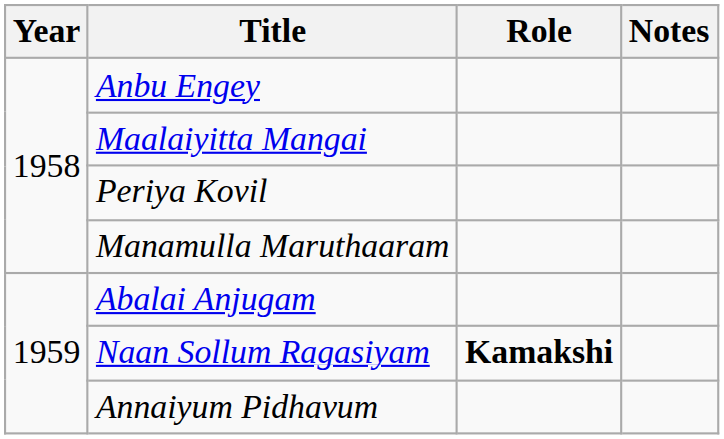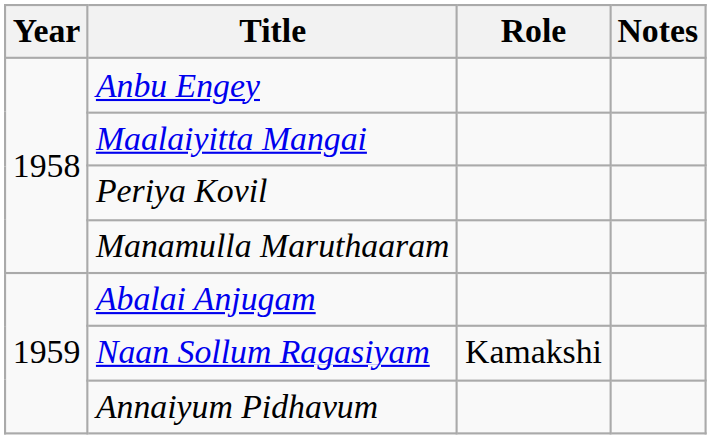Naan Sollum Ragasiyam | Role: bold -> normal
